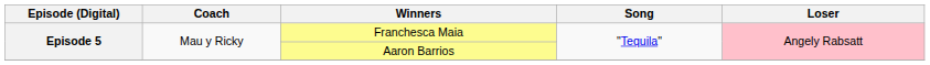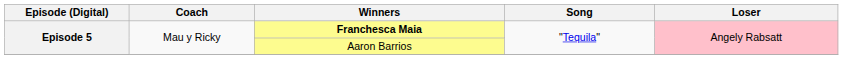Franchesca Maia | Winners: normal -> bold
